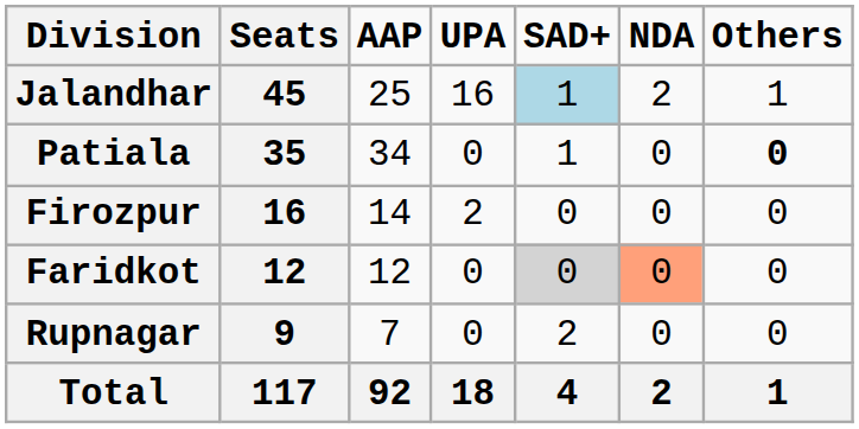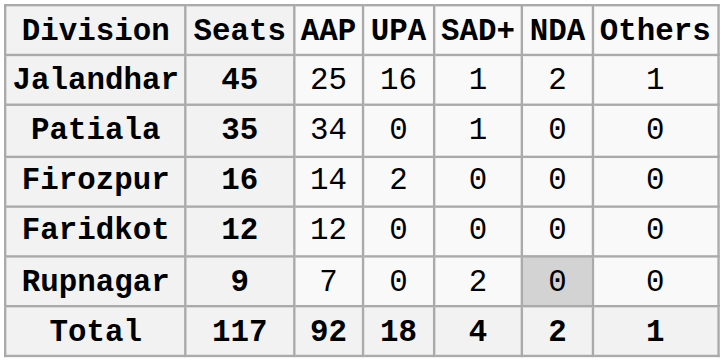Jalandhar | column 5: lightblue background -> no background
Patiala | column 7: bold -> normal
Faridkot | column 5: lightgrey background -> no background
Faridkot | column 6: lightsalmon background -> no background
Rupnagar | column 6: no background -> lightgrey background
